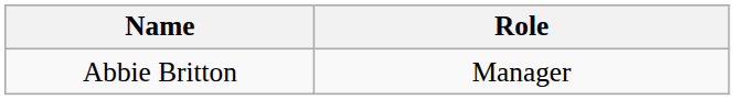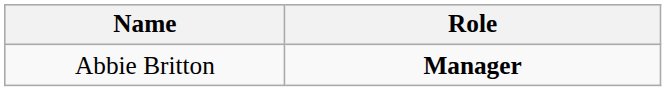Abbie Britton | Role: normal -> bold
